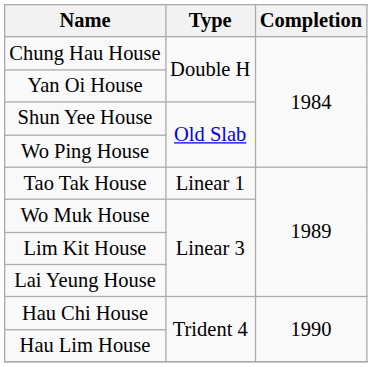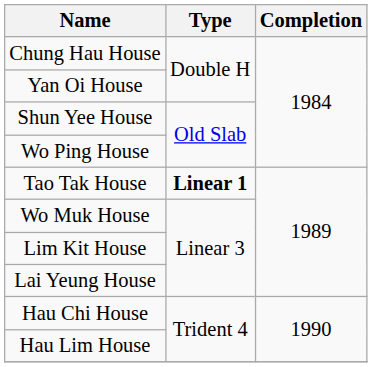Tao Tak House | Type: normal -> bold
